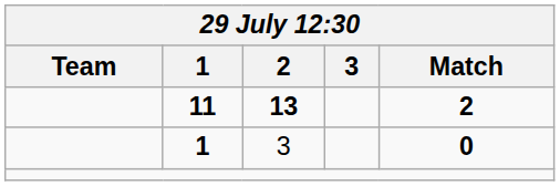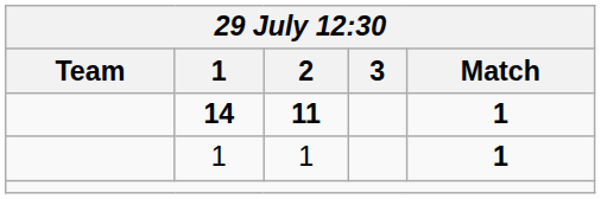row 3 | 1: 11 -> 14
row 3 | 2: 13 -> 11
row 3 | Match: 2 -> 1
row 4 | 1: bold -> normal
row 4 | 2: 3 -> 1
row 4 | Match: 0 -> 1
